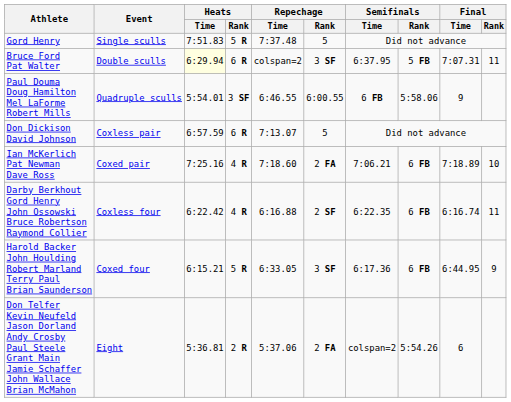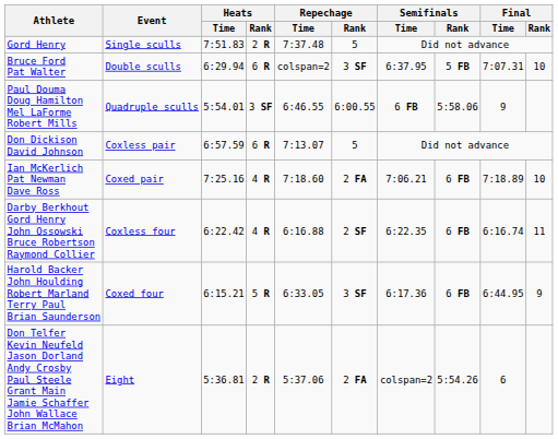Gord Henry | Heats / Rank: 5 R -> 2 R
Bruce Ford Pat Walter | Heats / Time: lightyellow background -> no background
Bruce Ford Pat Walter | Final / Rank: 11 -> 10
